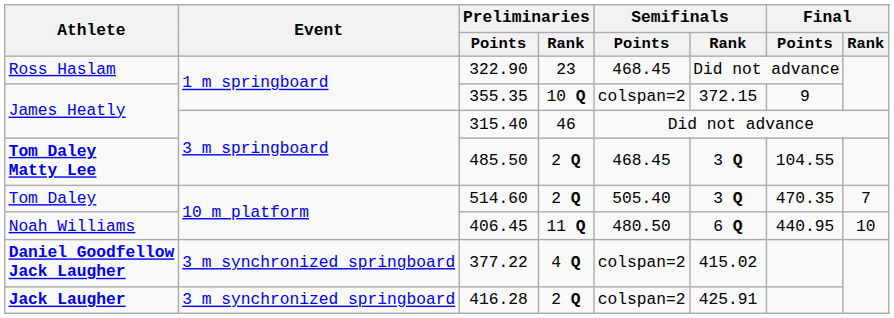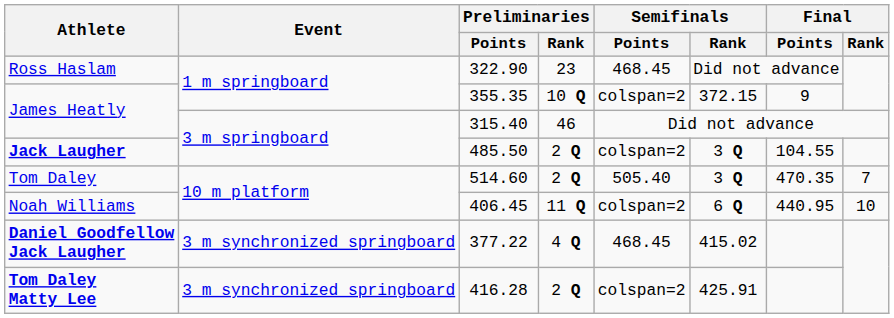485.50 | Athlete: Tom Daley Matty Lee -> Jack Laugher
485.50 | Semifinals / Points: 468.45 -> colspan=2
406.45 | Semifinals / Points: 480.50 -> colspan=2
377.22 | Semifinals / Points: colspan=2 -> 468.45
416.28 | Athlete: Jack Laugher -> Tom Daley Matty Lee
